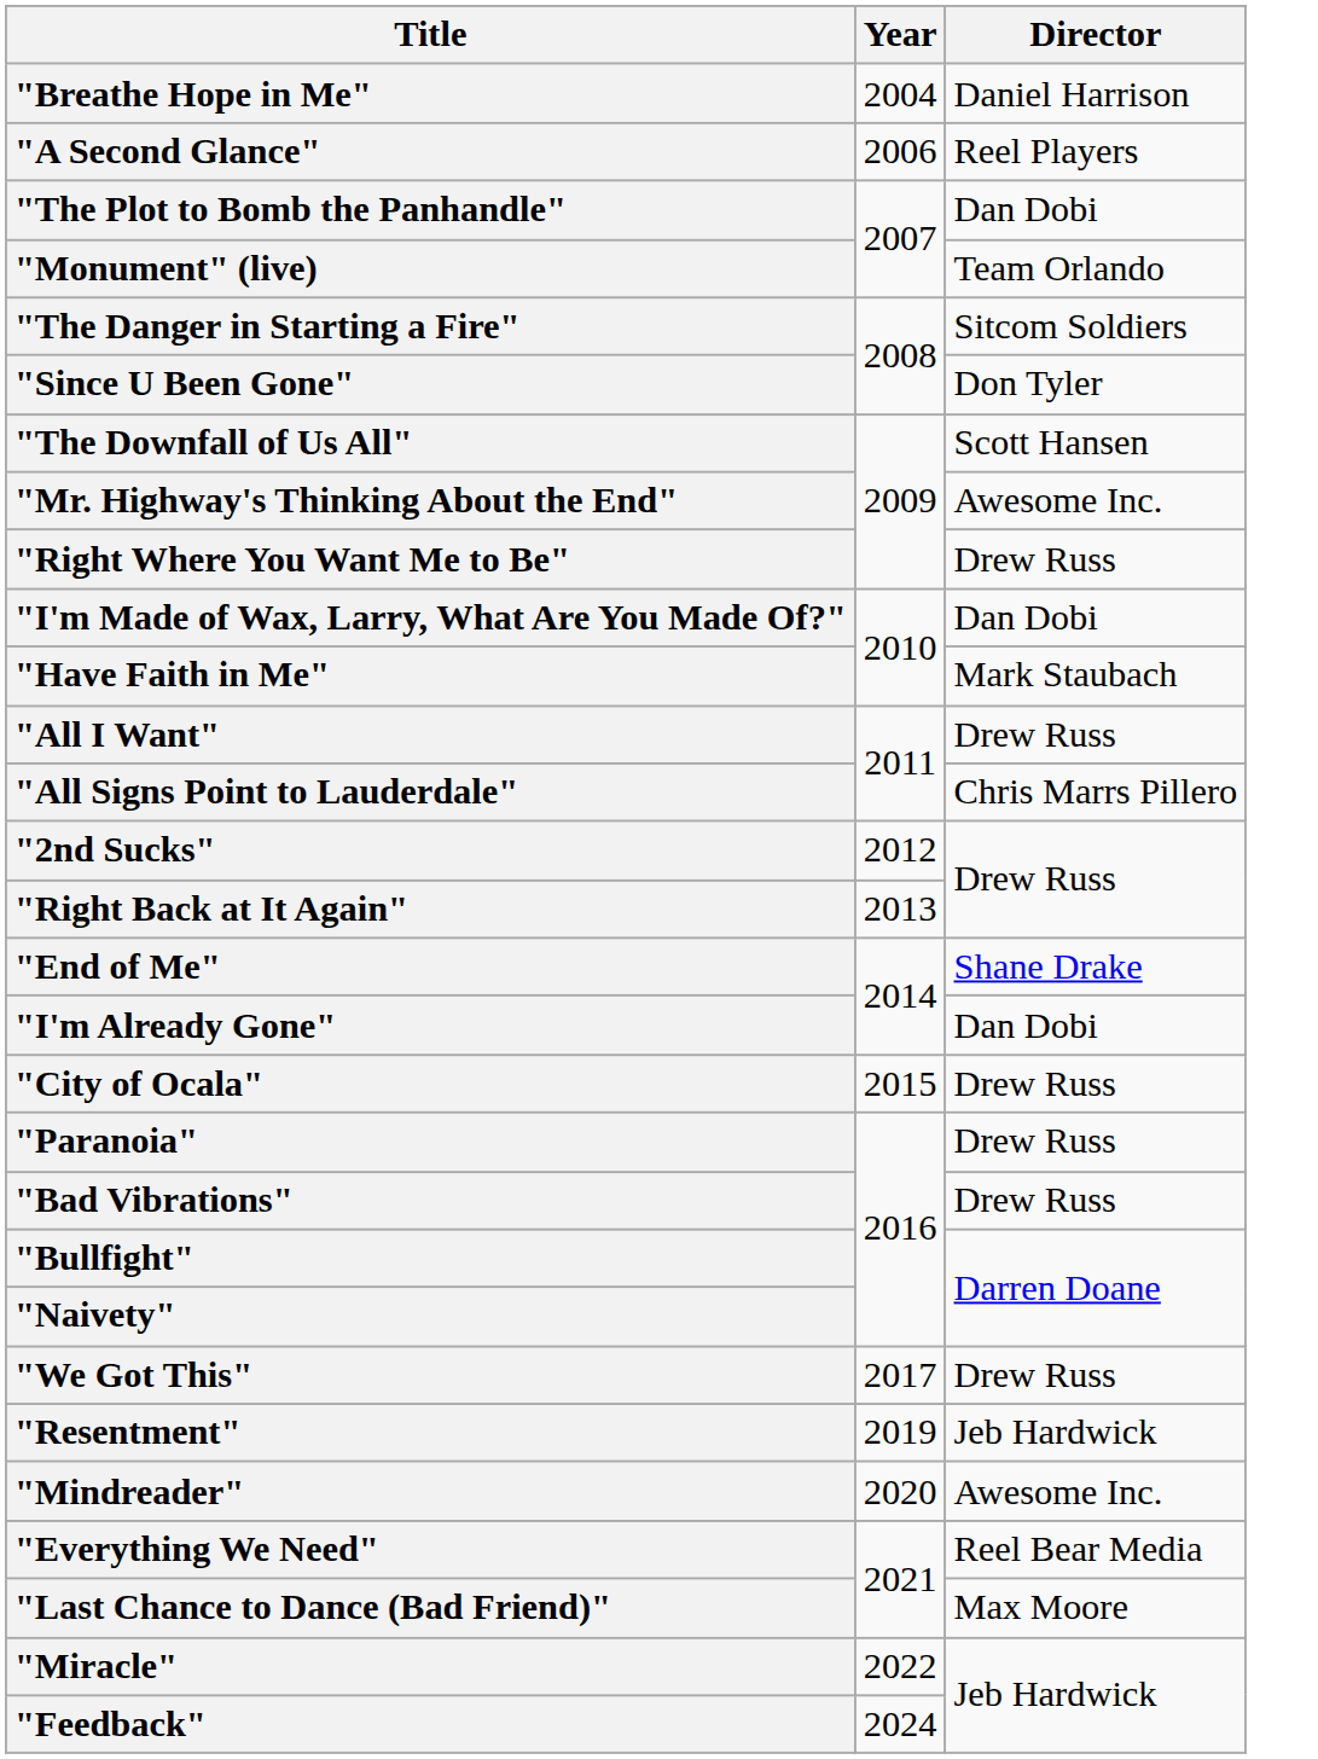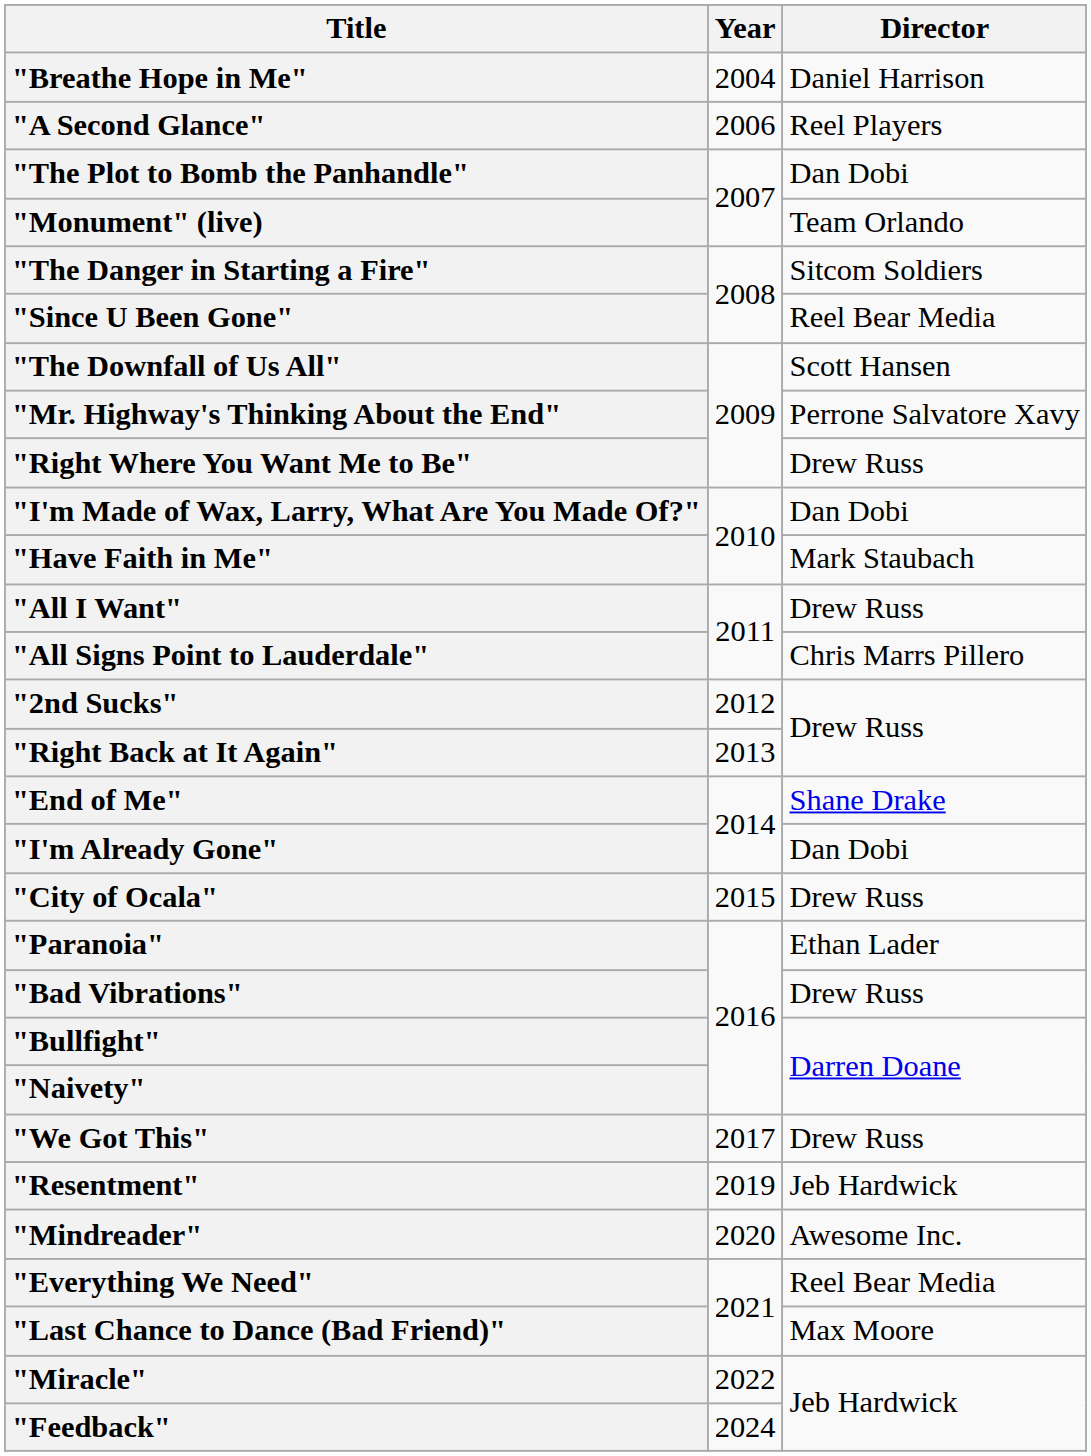"Since U Been Gone" | Director: Don Tyler -> Reel Bear Media
"Mr. Highway's Thinking About the End" | Director: Awesome Inc. -> Perrone Salvatore Xavy
"Paranoia" | Director: Drew Russ -> Ethan Lader
